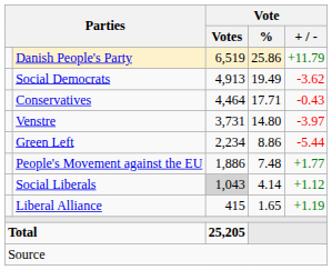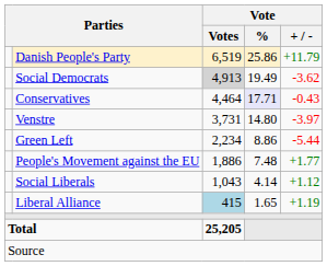Social Democrats | Vote / Votes: no background -> lightgrey background
Conservatives | Vote / %: no background -> lavender background
Social Liberals | Vote / Votes: lightgrey background -> no background
Liberal Alliance | Vote / Votes: no background -> lightblue background
